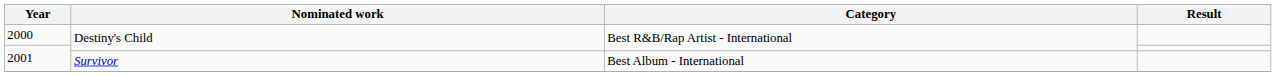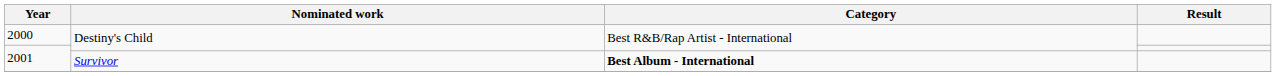2001 / Survivor | Category: normal -> bold
